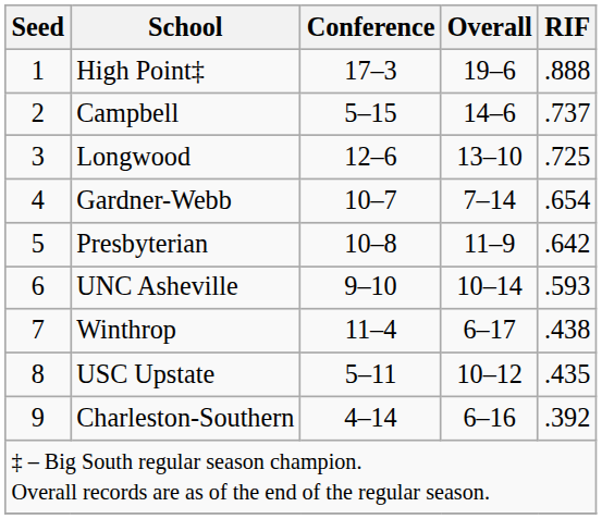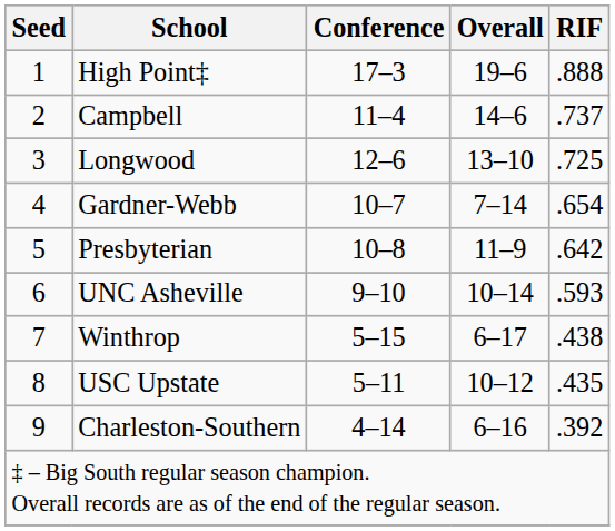Campbell | Conference: 5–15 -> 11–4
Winthrop | Conference: 11–4 -> 5–15
